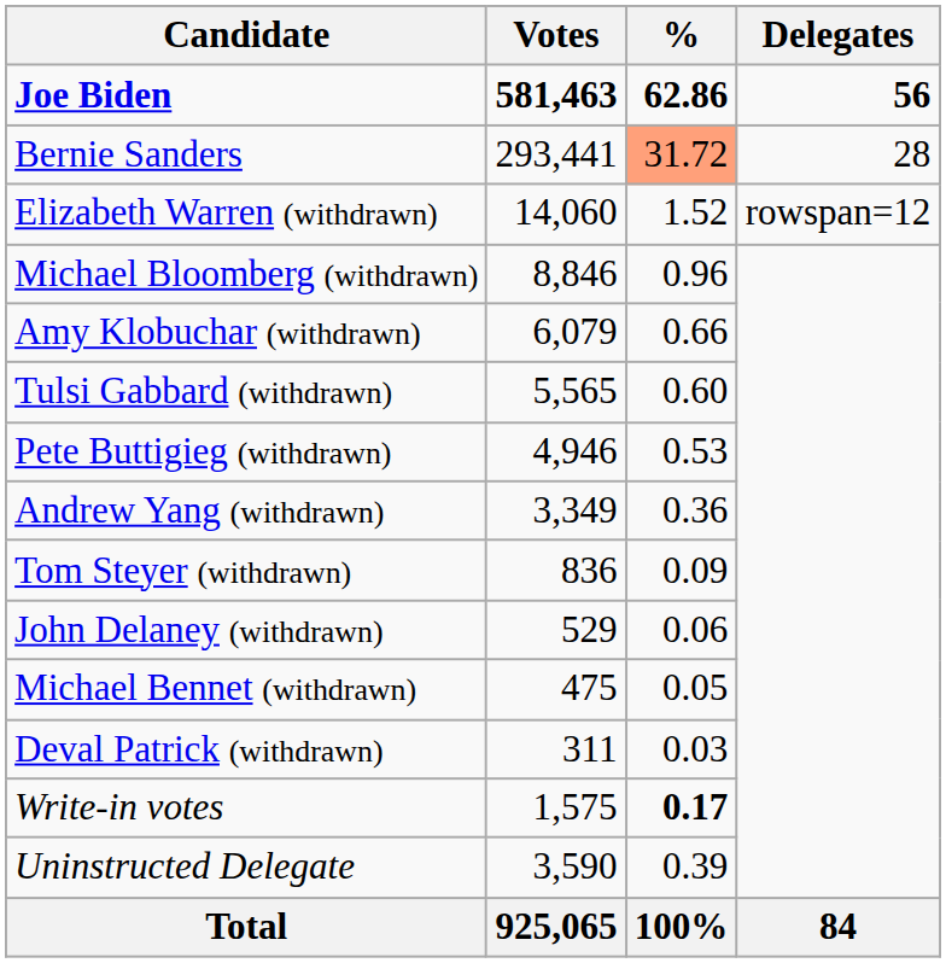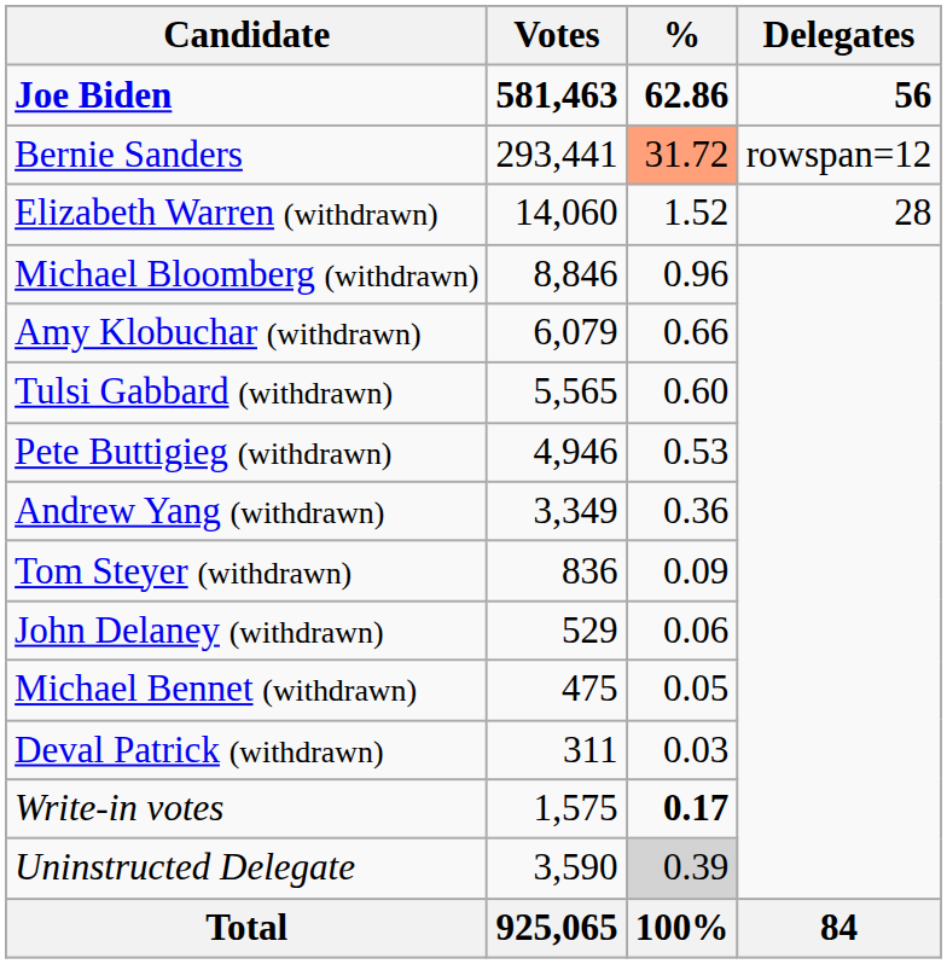Bernie Sanders | Delegates: 28 -> rowspan=12
Elizabeth Warren (withdrawn) | Delegates: rowspan=12 -> 28
Uninstructed Delegate | %: no background -> lightgrey background
